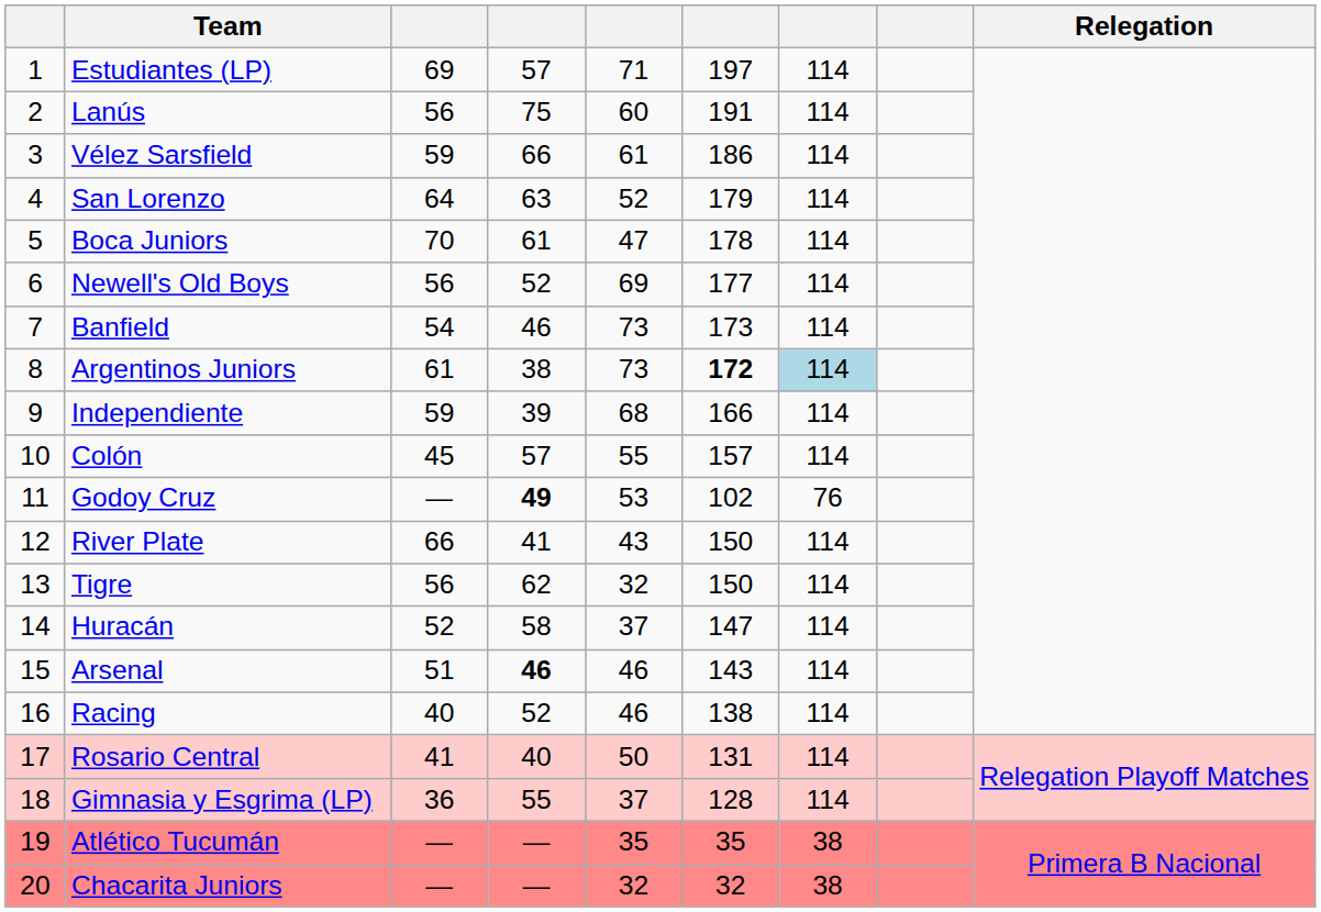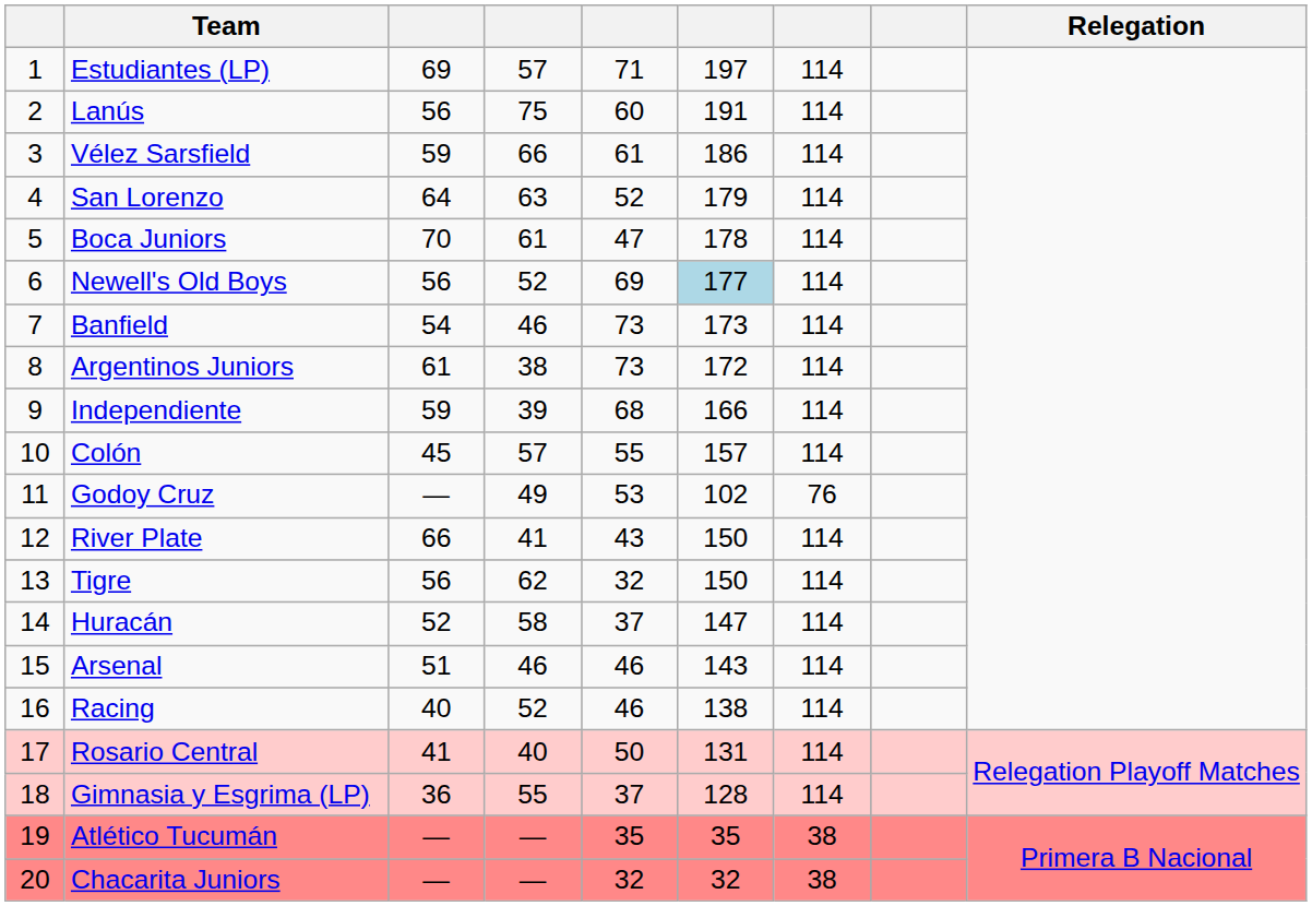Newell's Old Boys | column 6: no background -> lightblue background
Argentinos Juniors | column 6: bold -> normal
Argentinos Juniors | column 7: lightblue background -> no background
Godoy Cruz | column 4: bold -> normal
Arsenal | column 4: bold -> normal
